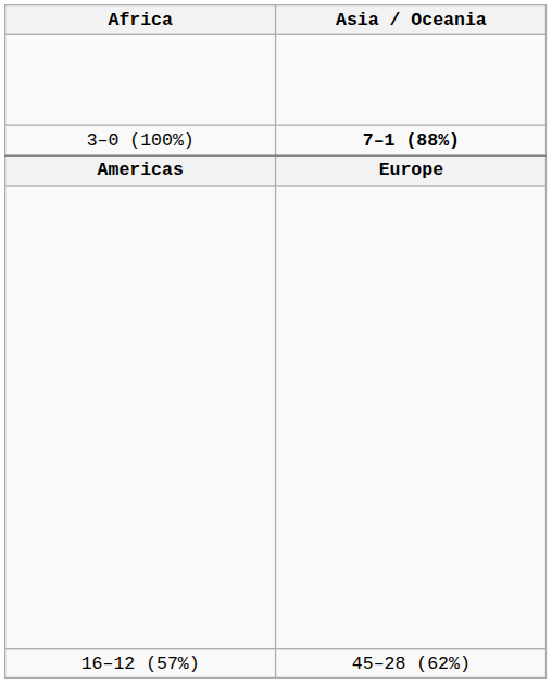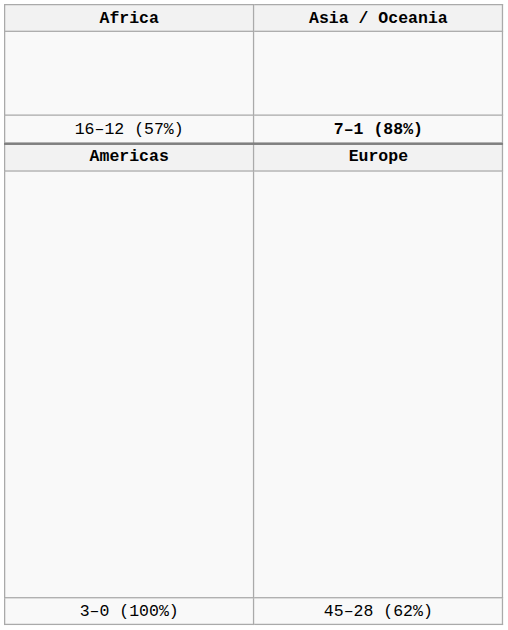row 3 | Africa: 3–0 (100%) -> 16–12 (57%)
row 6 | Africa: 16–12 (57%) -> 3–0 (100%)
